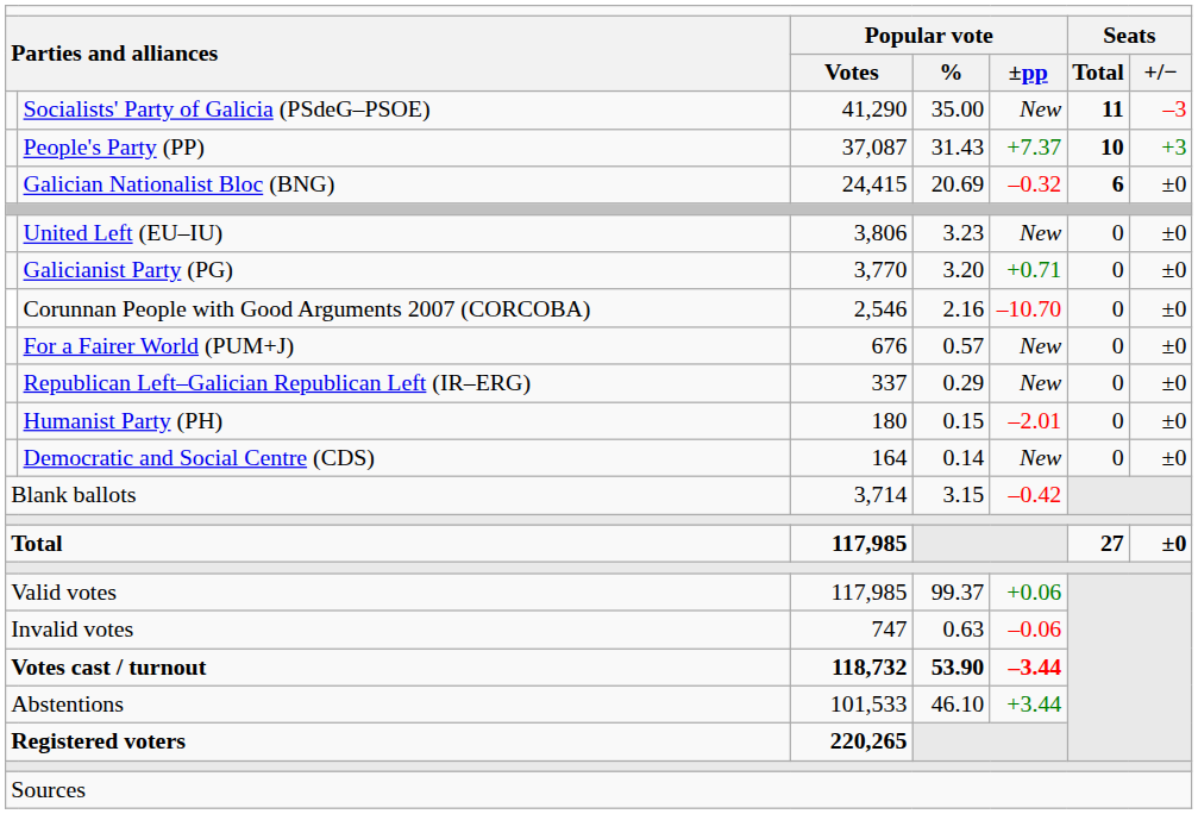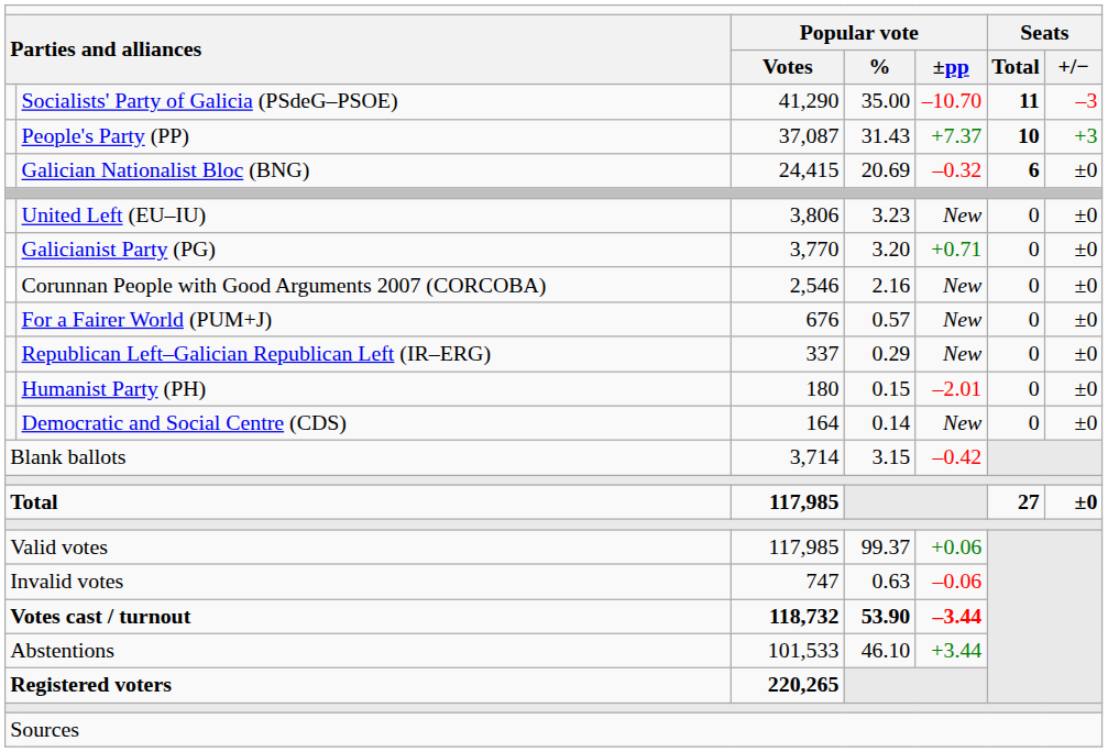Socialists' Party of Galicia (PSdeG–PSOE) | column 5: New -> –10.70
Corunnan People with Good Arguments 2007 (CORCOBA) | column 5: –10.70 -> New
